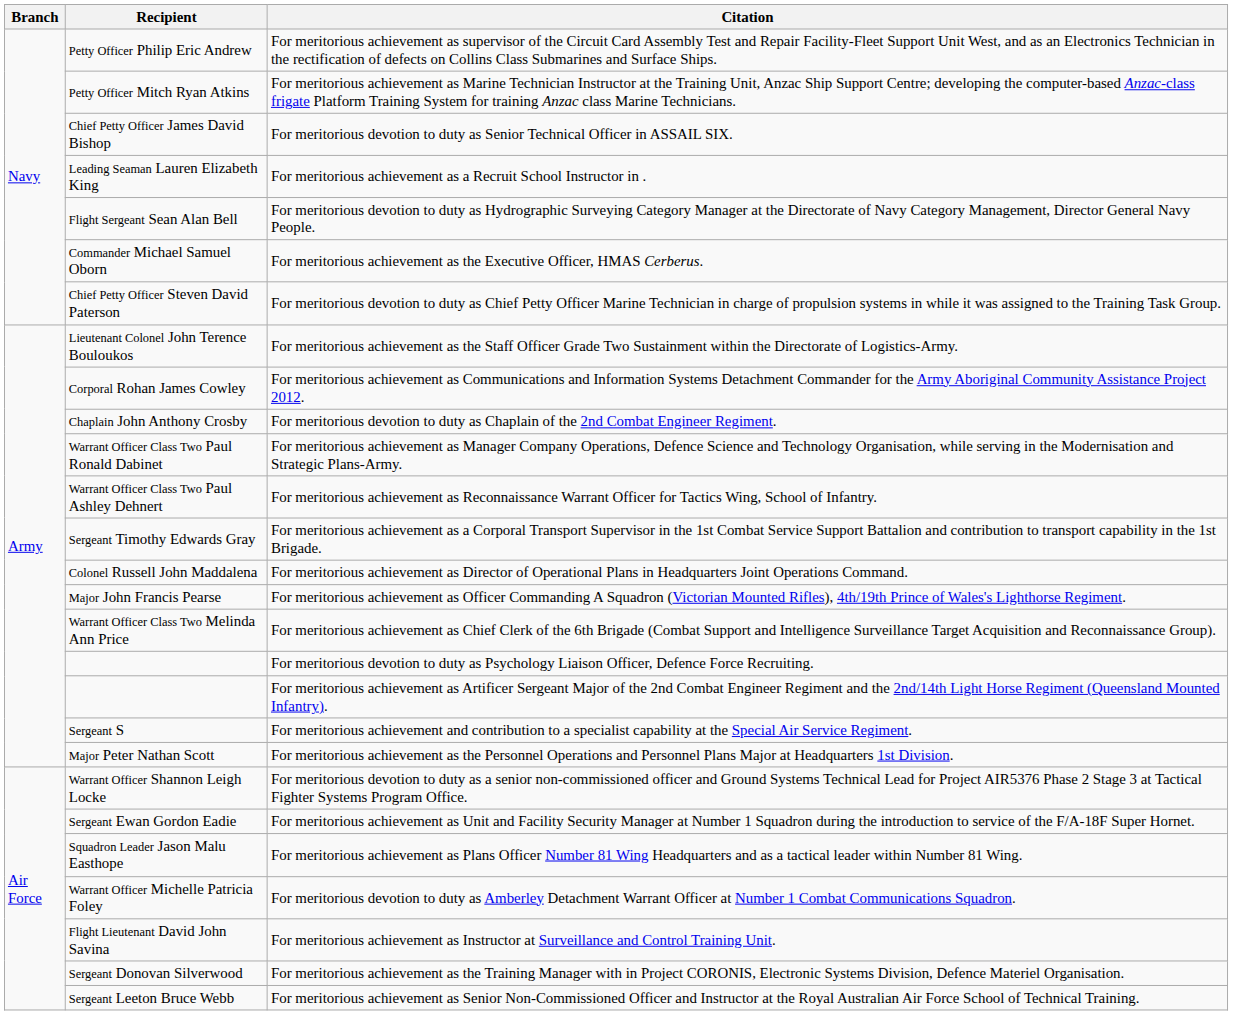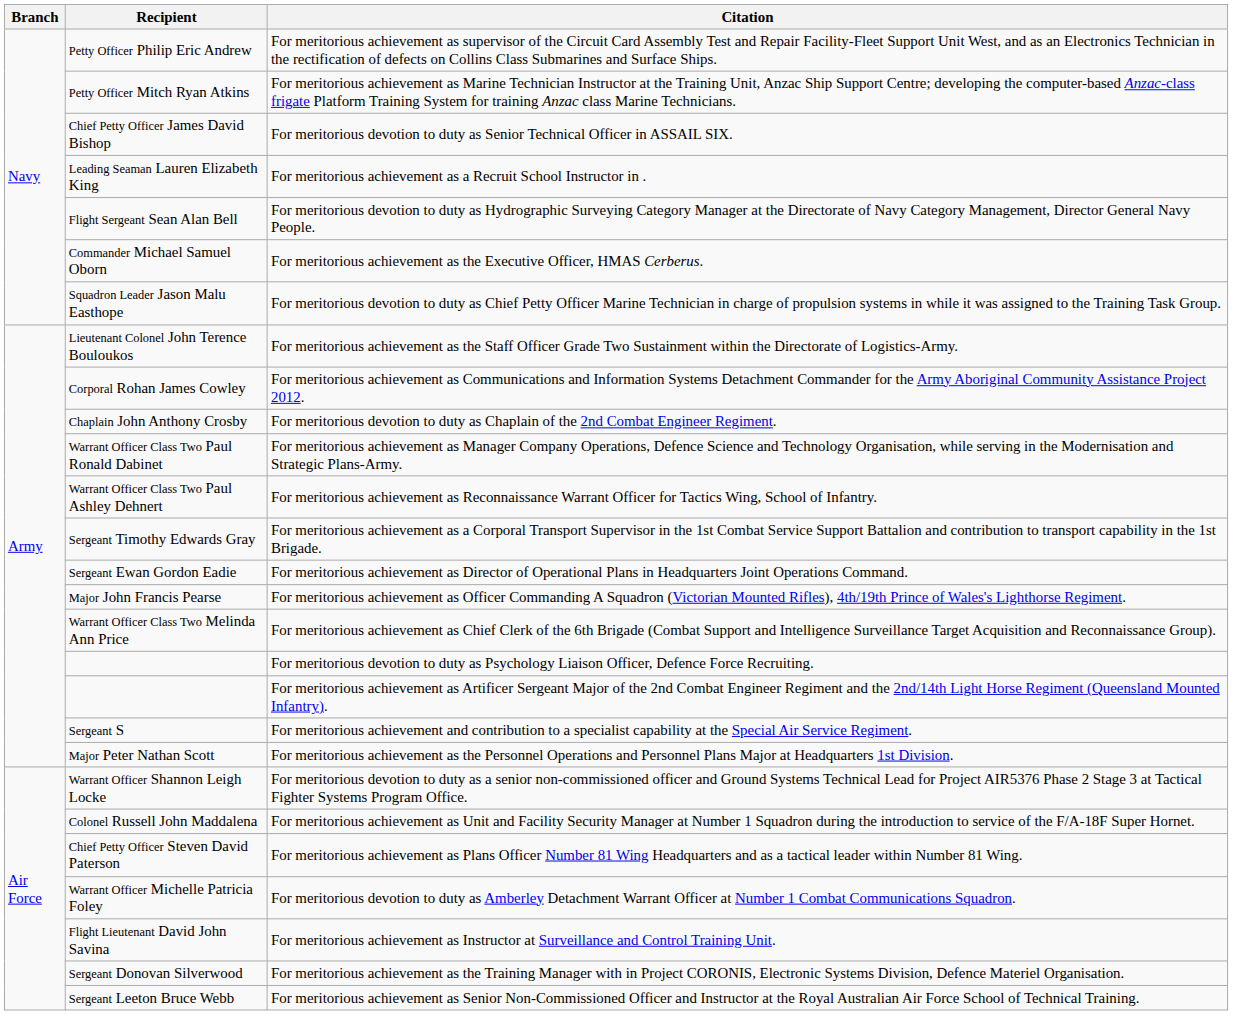row 8 | Recipient: Chief Petty Officer Steven David Paterson -> Squadron Leader Jason Malu Easthope
row 15 | Recipient: Colonel Russell John Maddalena -> Sergeant Ewan Gordon Eadie
row 23 | Recipient: Sergeant Ewan Gordon Eadie -> Colonel Russell John Maddalena
row 24 | Recipient: Squadron Leader Jason Malu Easthope -> Chief Petty Officer Steven David Paterson
